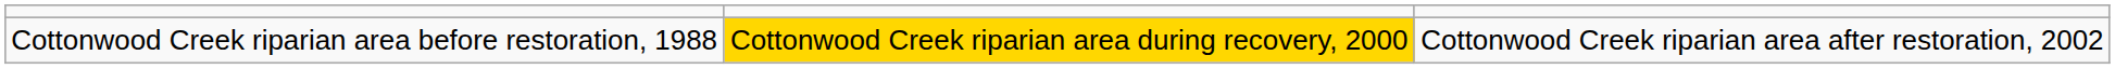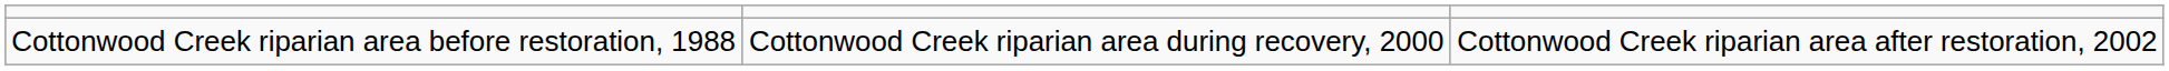Cottonwood Creek riparian area before restoration, 1988 | column 2: gold background -> no background
